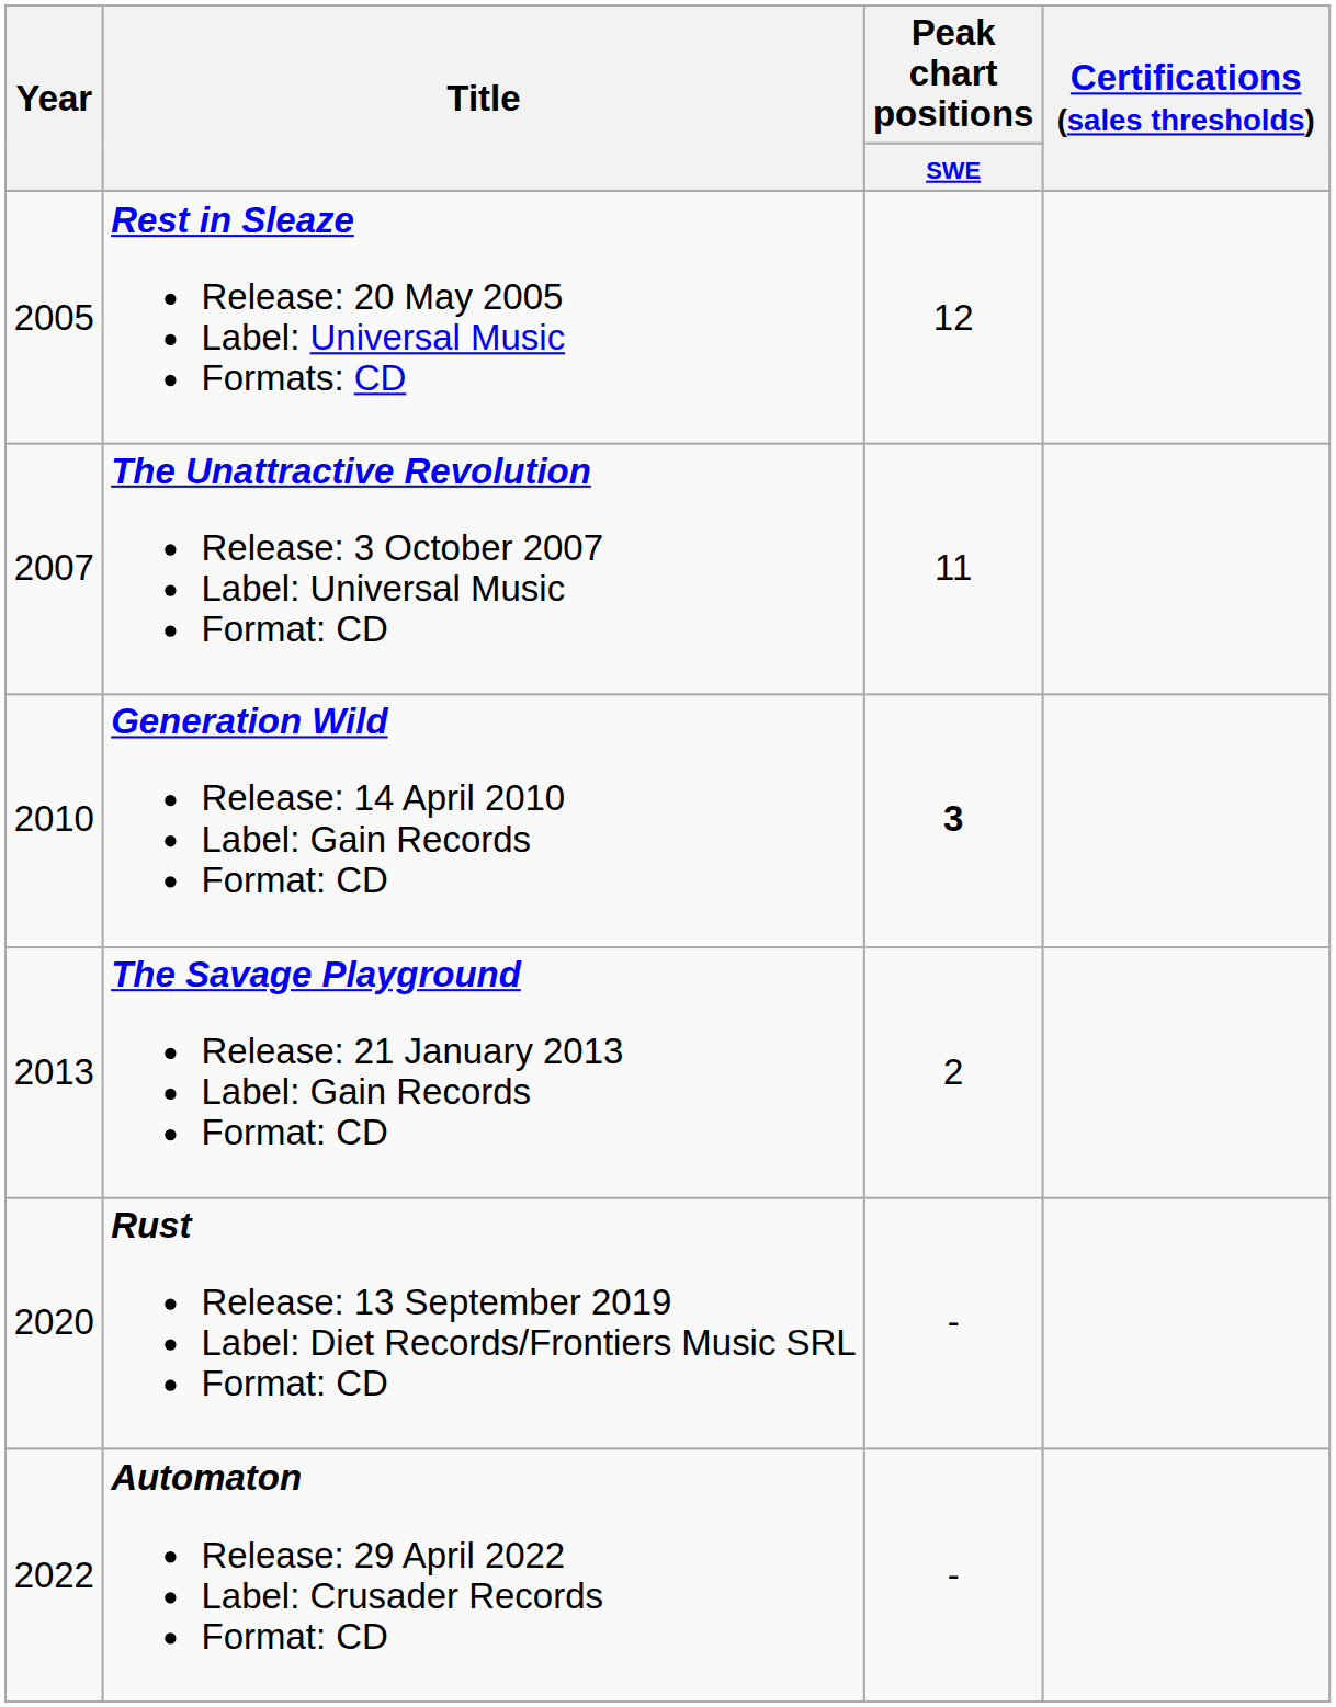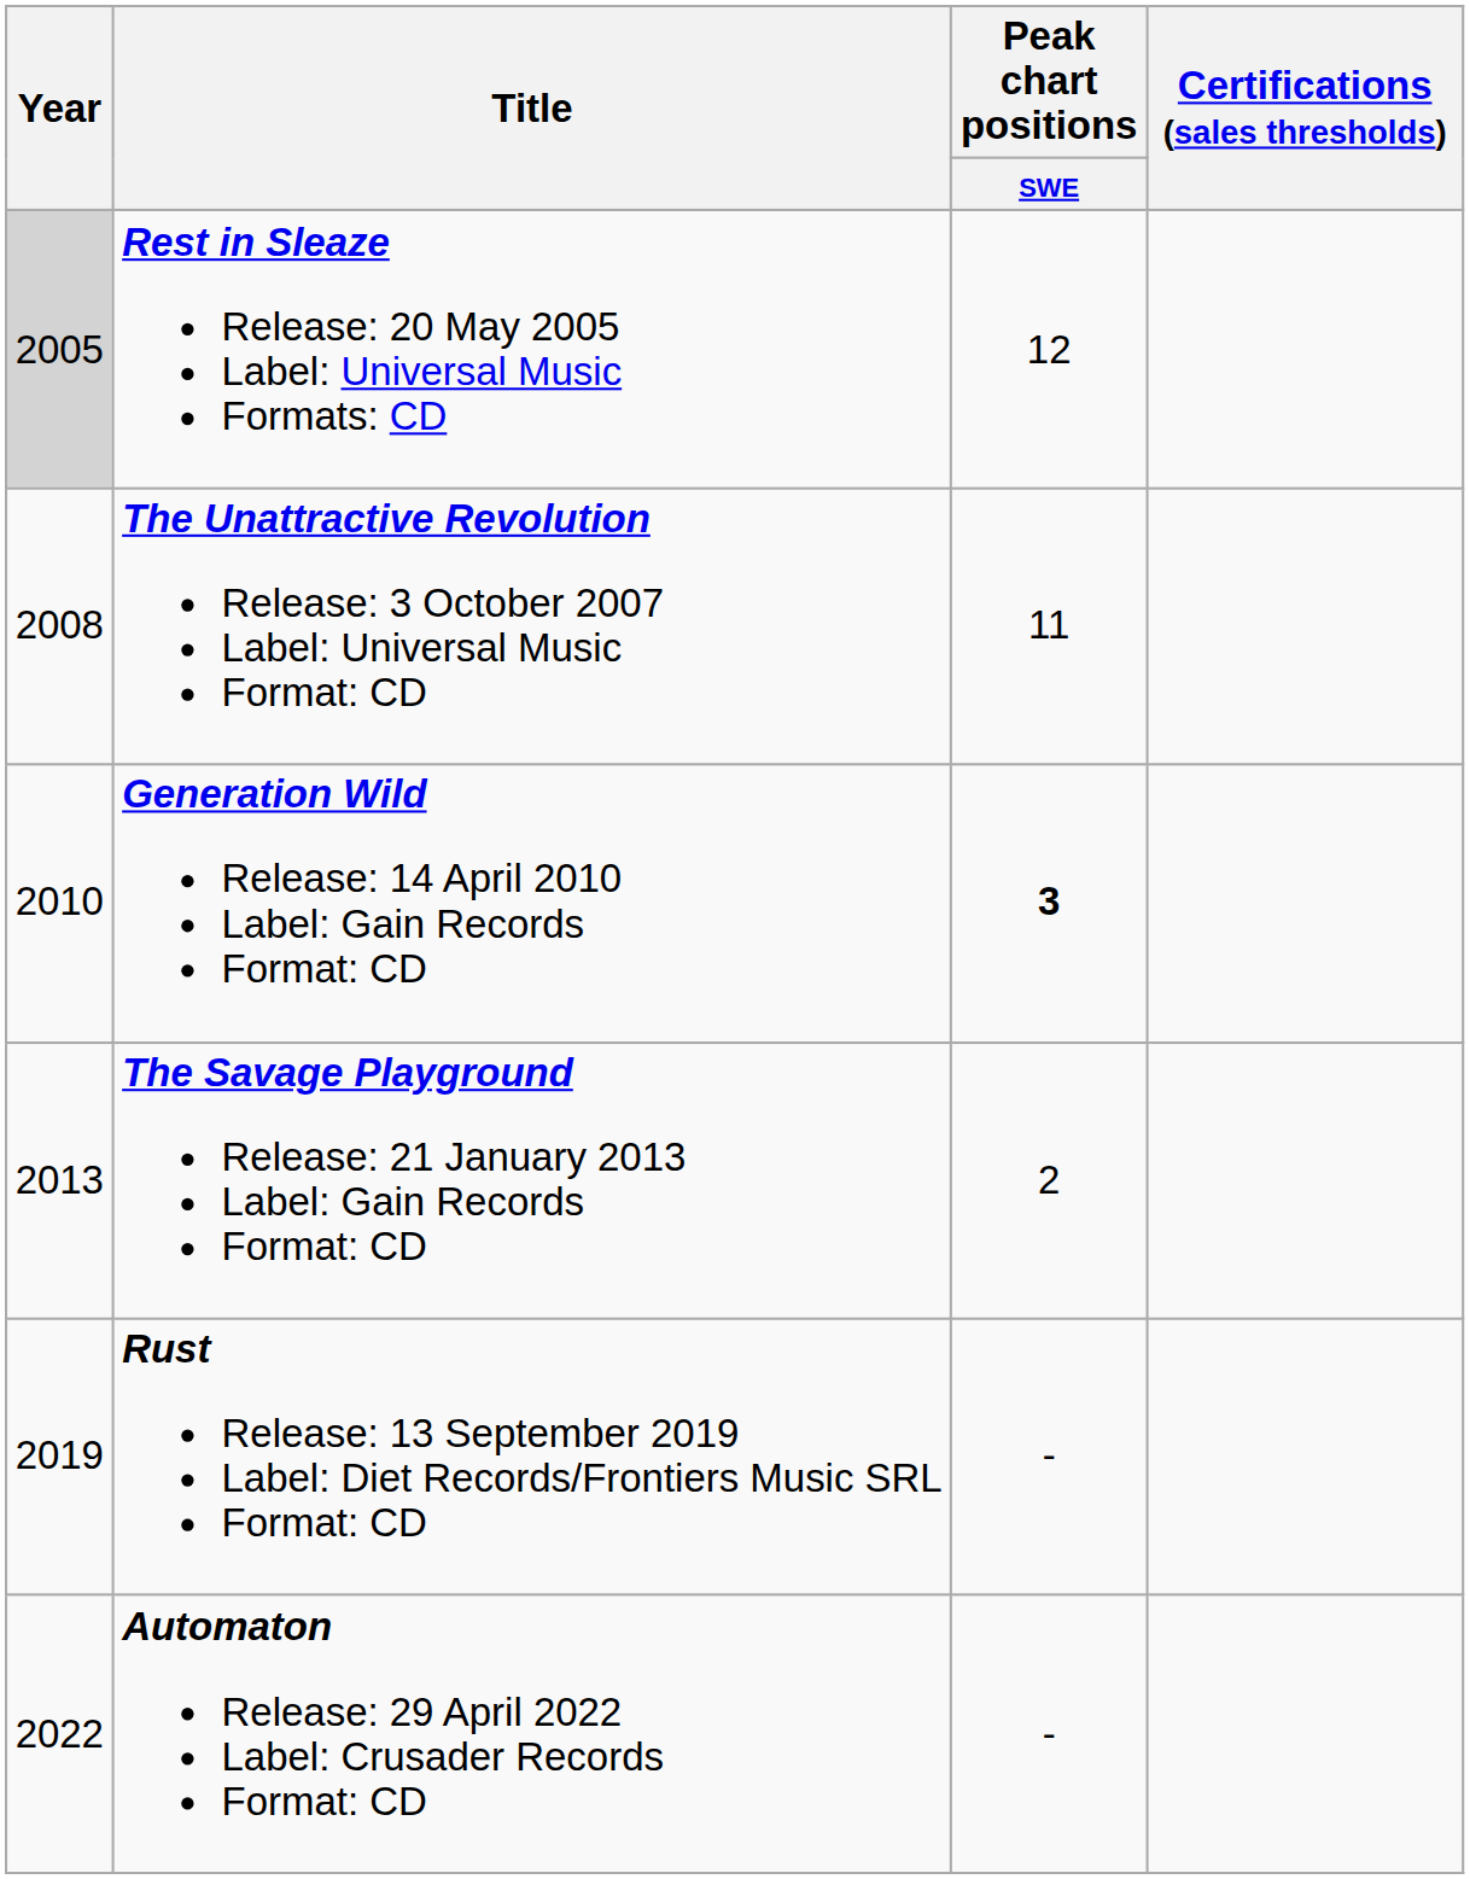row 3 | Year: no background -> lightgrey background
row 4 | Year: 2007 -> 2008
row 7 | Year: 2020 -> 2019
